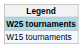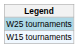row 2 | column 1: bold -> normal
